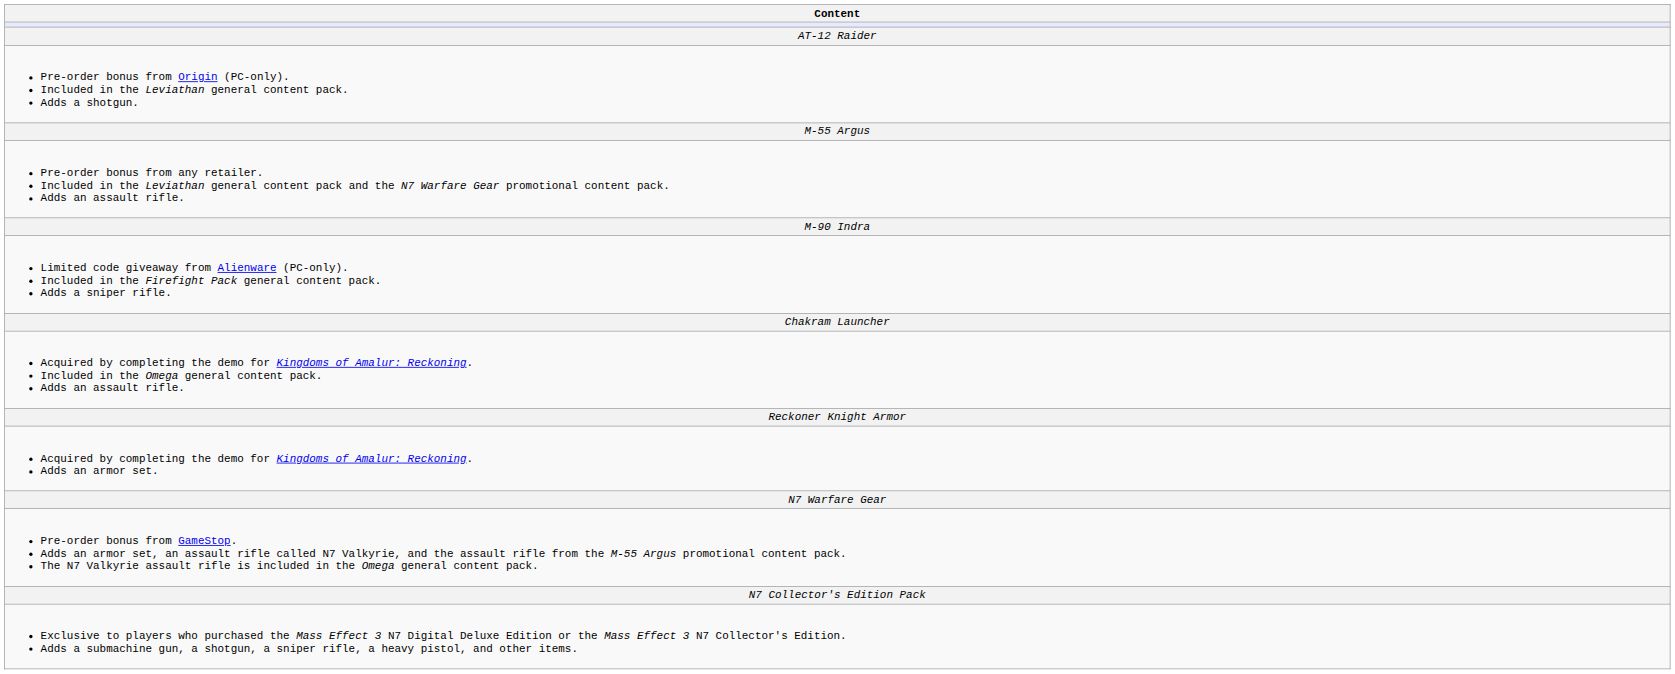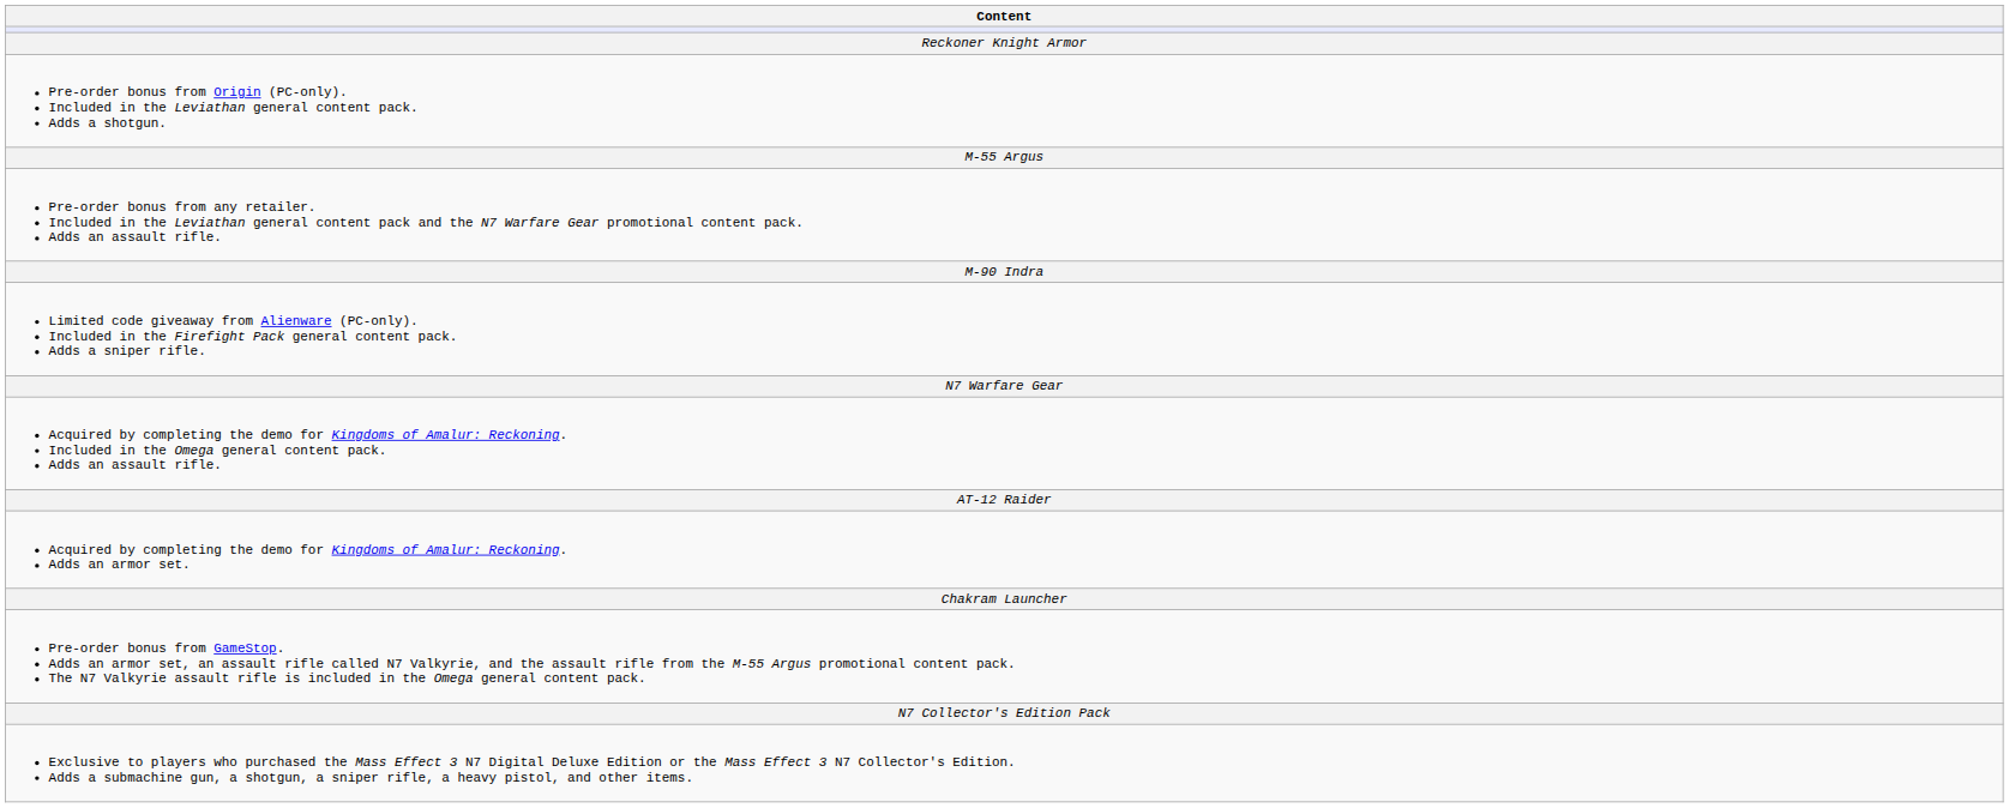row 3 | column 1: AT-12 Raider -> Reckoner Knight Armor
row 9 | column 1: Chakram Launcher -> N7 Warfare Gear
row 11 | column 1: Reckoner Knight Armor -> AT-12 Raider
row 13 | column 1: N7 Warfare Gear -> Chakram Launcher
